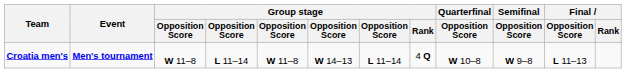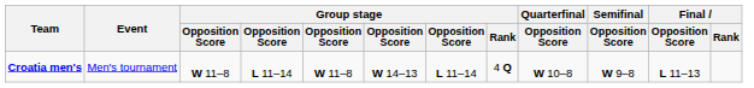Croatia men's | Event: bold -> normal
